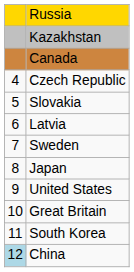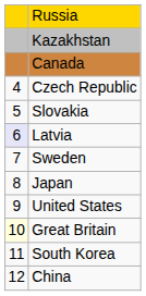Latvia | column 1: no background -> lavender background
Great Britain | column 1: no background -> lightyellow background
China | column 1: lightblue background -> no background
